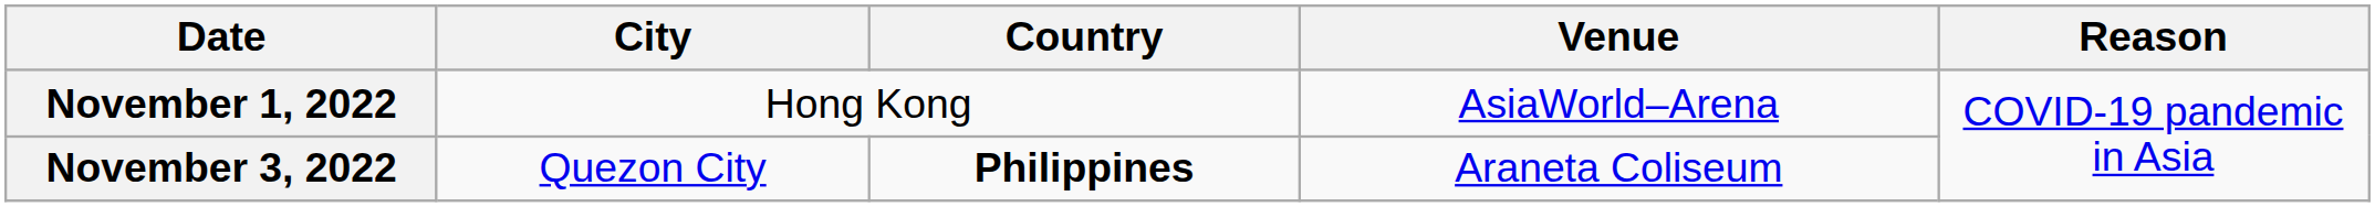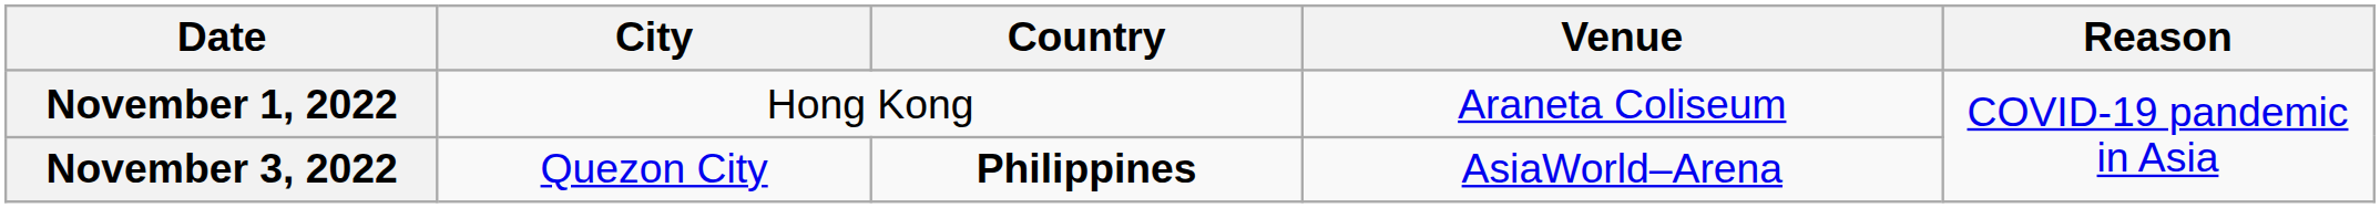November 1, 2022 | Venue: AsiaWorld–Arena -> Araneta Coliseum
November 3, 2022 | Venue: Araneta Coliseum -> AsiaWorld–Arena
